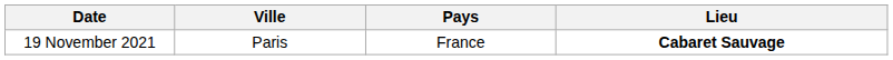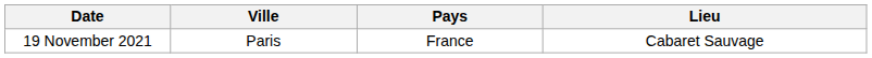19 November 2021 | Lieu: bold -> normal
